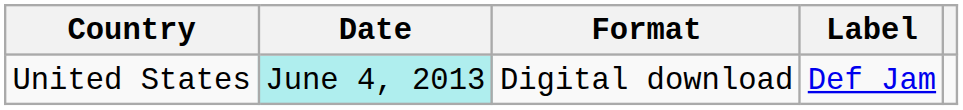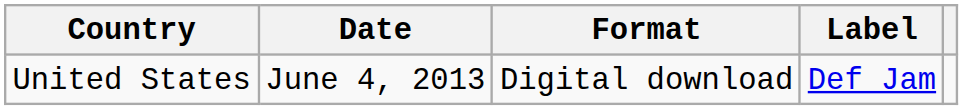United States | Date: paleturquoise background -> no background
